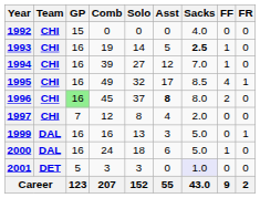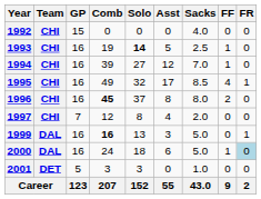1993 | Solo: normal -> bold
1993 | Sacks: bold -> normal
1996 | GP: lightgreen background -> no background
1996 | Comb: normal -> bold
1996 | Asst: bold -> normal
1999 | Comb: normal -> bold
2000 | FR: no background -> lightblue background
2001 | Sacks: lavender background -> no background
